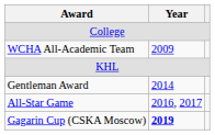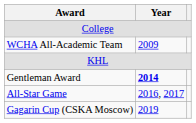Gentleman Award | Year: normal -> bold
Gagarin Cup (CSKA Moscow) | Year: bold -> normal
